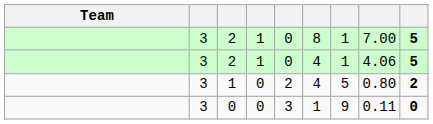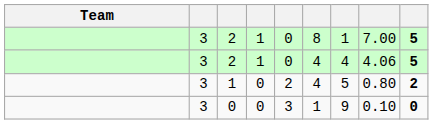row 3 | column 7: 1 -> 4
row 5 | column 8: 0.11 -> 0.10
